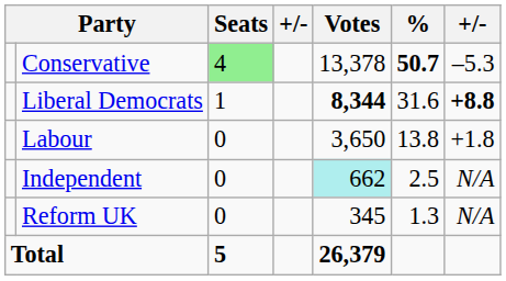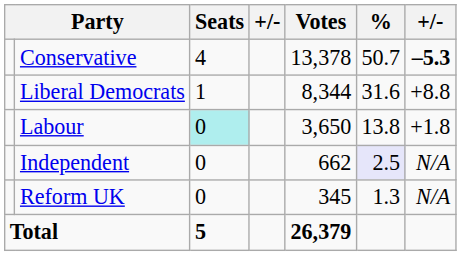Conservative | Seats: lightgreen background -> no background
Conservative | %: bold -> normal
Conservative | column 7: normal -> bold
Liberal Democrats | Votes: bold -> normal
Liberal Democrats | column 7: bold -> normal
Labour | Seats: no background -> paleturquoise background
Independent | Votes: paleturquoise background -> no background
Independent | %: no background -> lavender background
